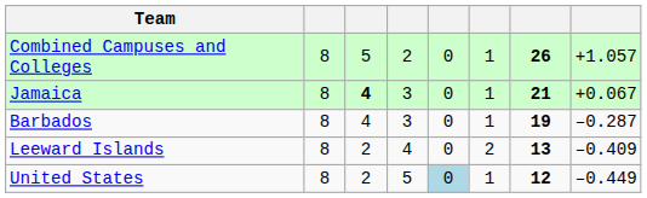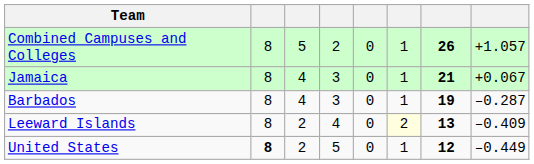Jamaica | column 3: bold -> normal
Leeward Islands | column 6: no background -> lightyellow background
United States | column 2: normal -> bold
United States | column 5: lightblue background -> no background
